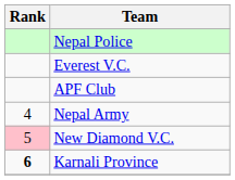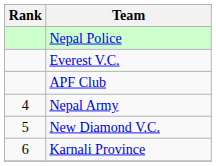New Diamond V.C. | Rank: pink background -> no background
Karnali Province | Rank: bold -> normal
